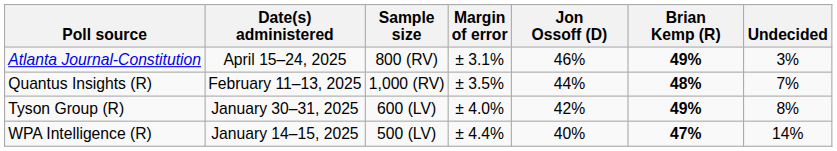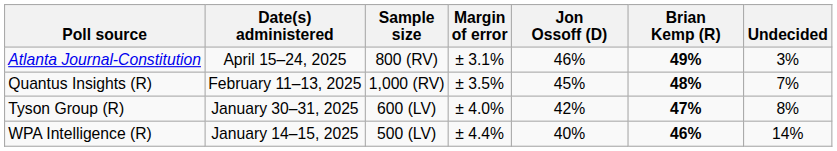Quantus Insights (R) | Jon Ossoff (D): 44% -> 45%
Tyson Group (R) | Brian Kemp (R): 49% -> 47%
WPA Intelligence (R) | Brian Kemp (R): 47% -> 46%
